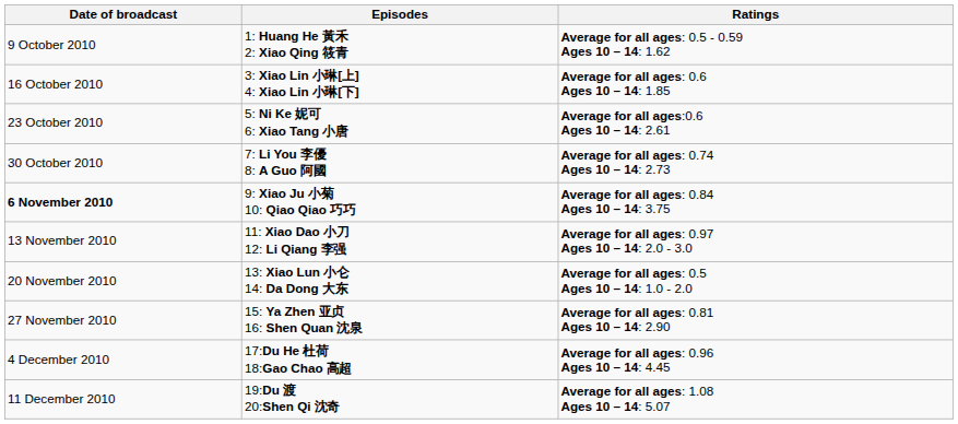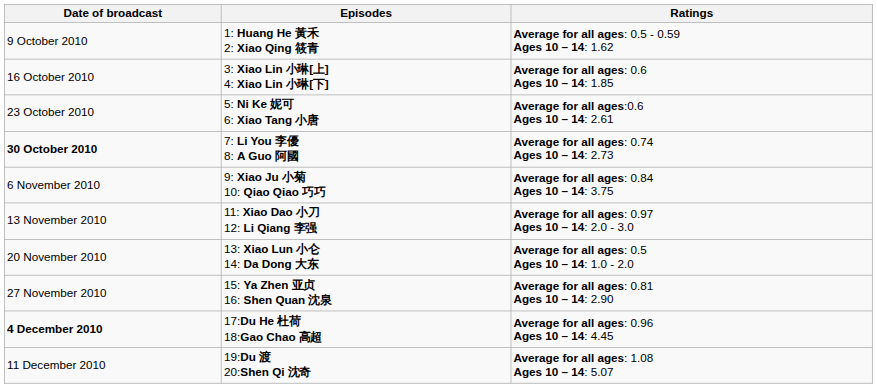row 5 | Date of broadcast: normal -> bold
row 6 | Date of broadcast: bold -> normal
row 10 | Date of broadcast: normal -> bold
